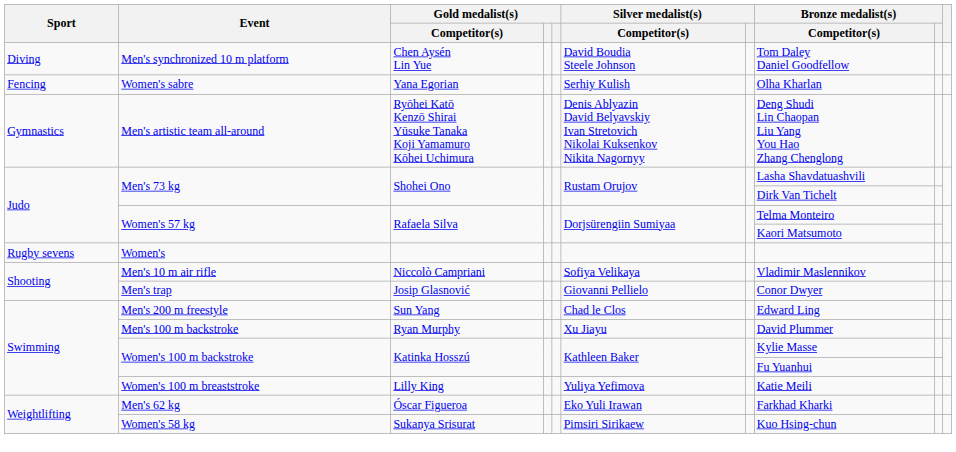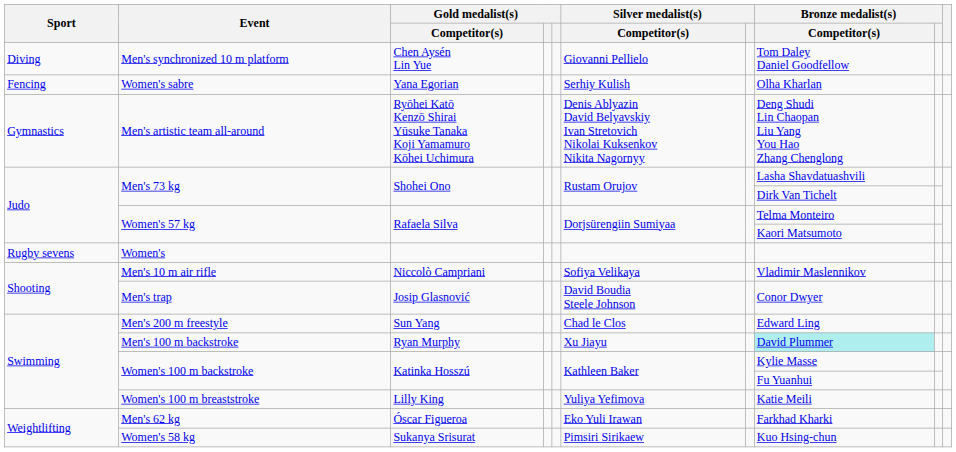Men's synchronized 10 m platform | Silver medalist(s) / Competitor(s): David Boudia Steele Johnson -> Giovanni Pellielo
Men's trap | Silver medalist(s) / Competitor(s): Giovanni Pellielo -> David Boudia Steele Johnson
Men's 100 m backstroke | Bronze medalist(s) / Competitor(s): no background -> paleturquoise background
